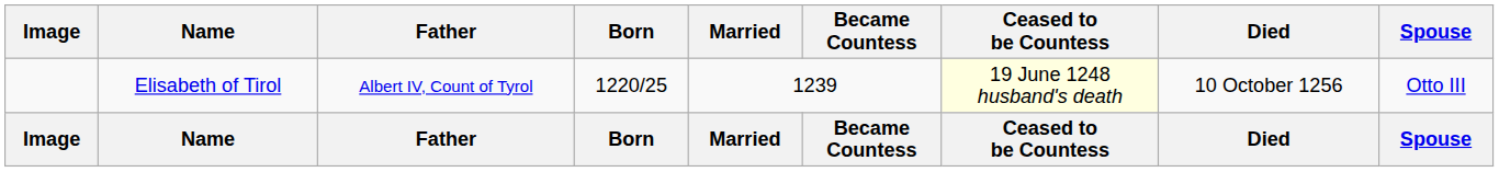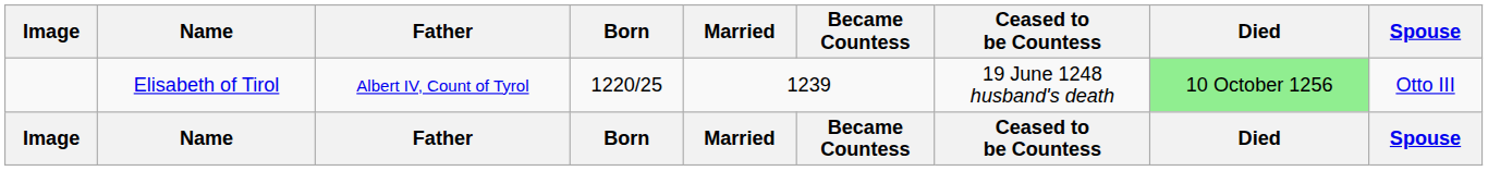Elisabeth of Tirol | Ceased to be Countess: lightyellow background -> no background
Elisabeth of Tirol | Died: no background -> lightgreen background
